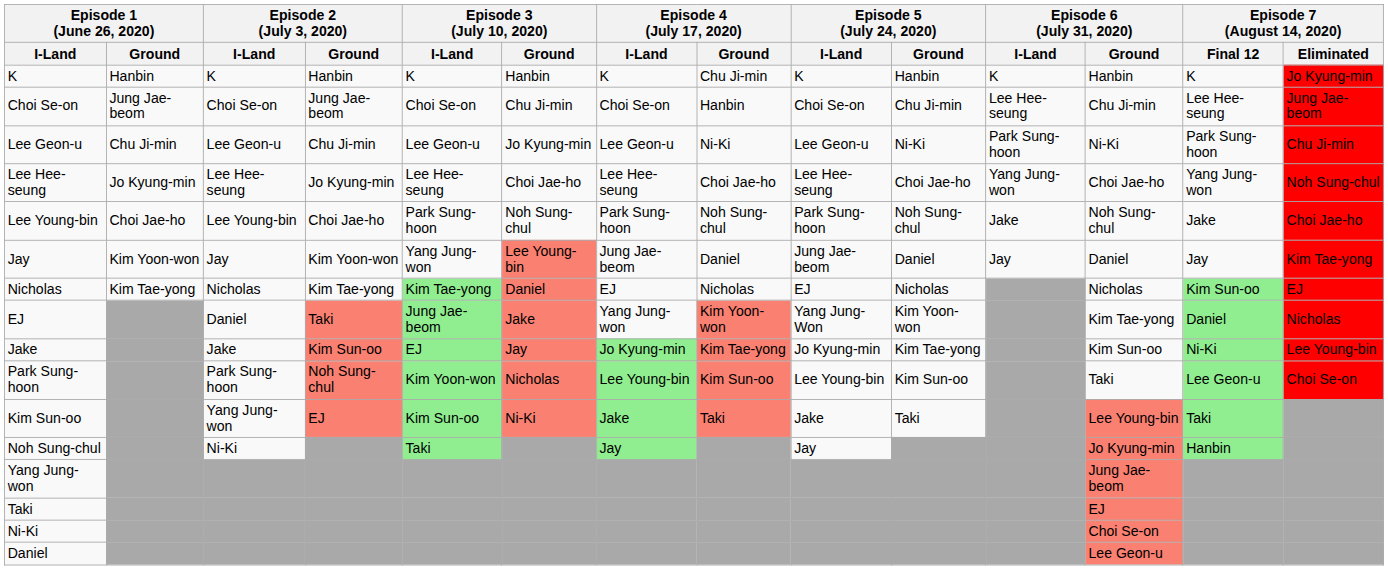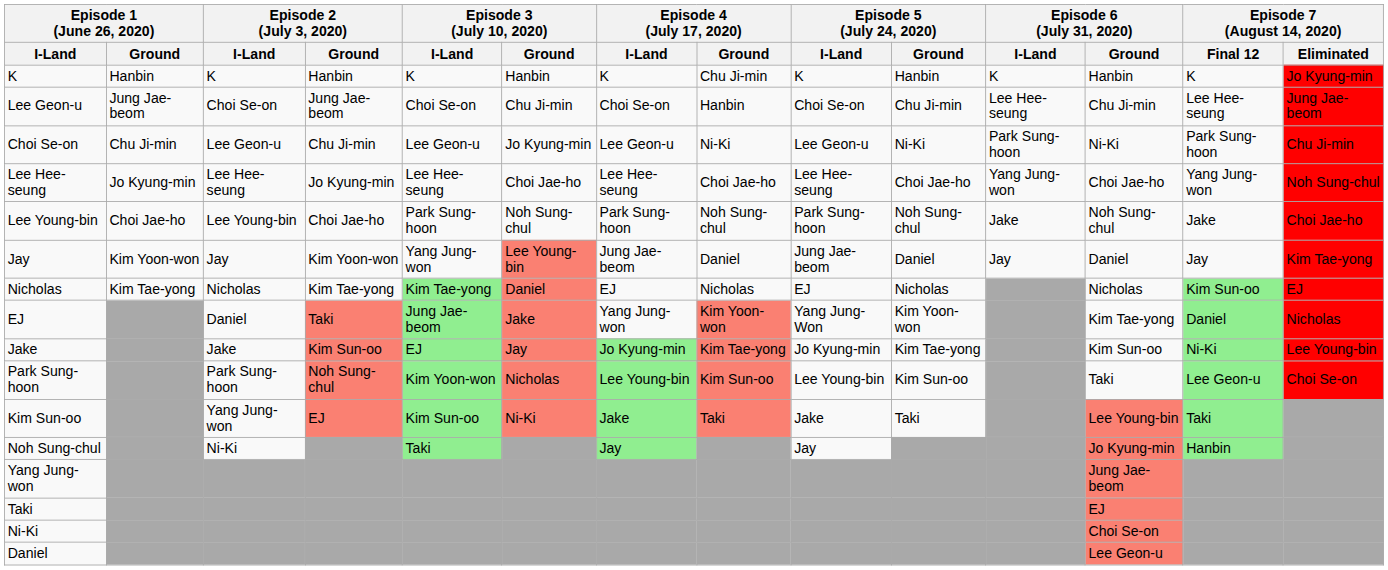row 4 | Episode 1 (June 26, 2020) / I-Land: Choi Se-on -> Lee Geon-u
row 5 | Episode 1 (June 26, 2020) / I-Land: Lee Geon-u -> Choi Se-on
